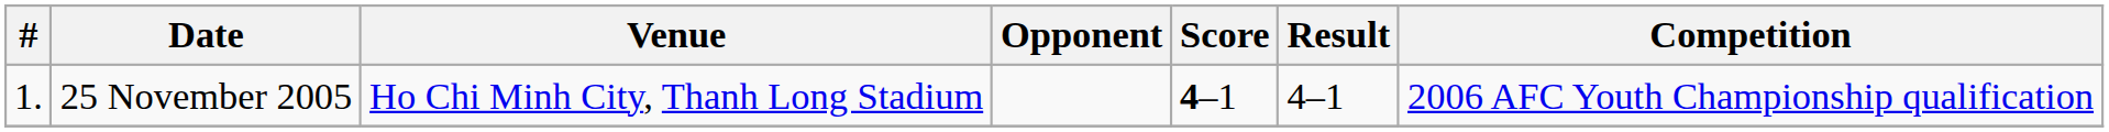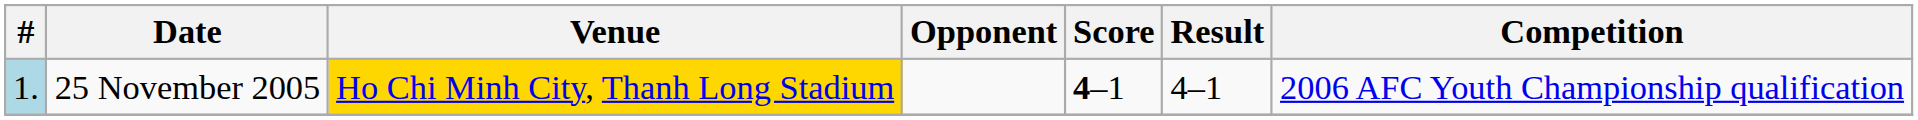25 November 2005 | #: no background -> lightblue background
25 November 2005 | Venue: no background -> gold background
